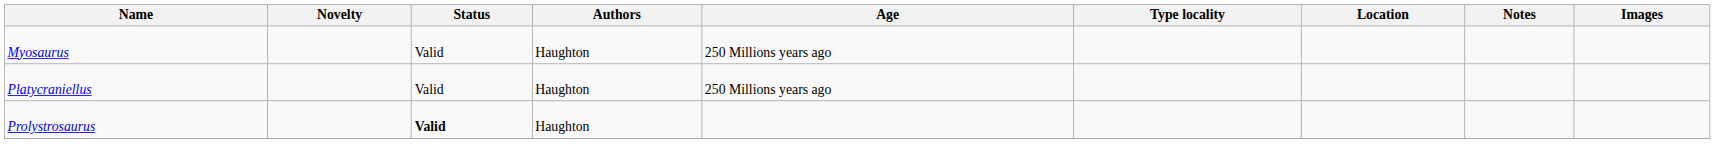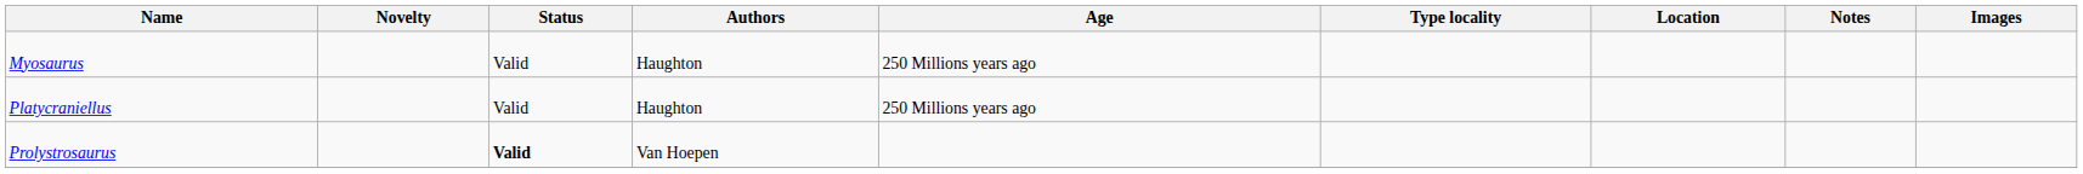Prolystrosaurus | Authors: Haughton -> Van Hoepen
